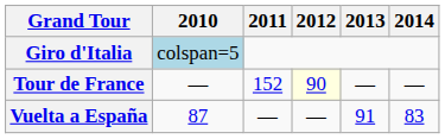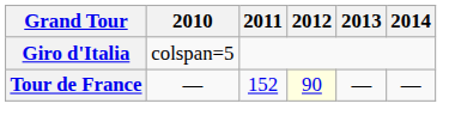Giro d'Italia | 2010: lightblue background -> no background
- row: Vuelta a España | 87 | — | — | 91 | 83
